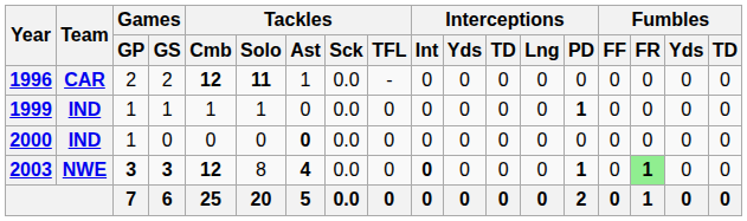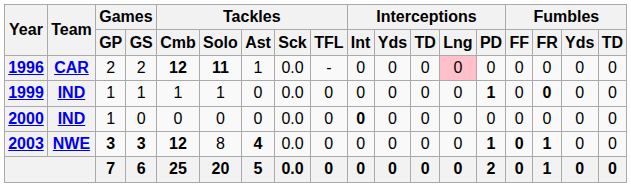1996 | Interceptions / Lng: no background -> pink background
1999 | Fumbles / FR: normal -> bold
2000 | Tackles / Ast: bold -> normal
2000 | Interceptions / Int: normal -> bold
2003 | Interceptions / Int: bold -> normal
2003 | Fumbles / FF: normal -> bold
2003 | Fumbles / FR: lightgreen background -> no background
